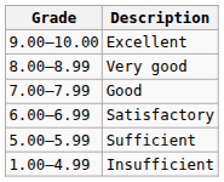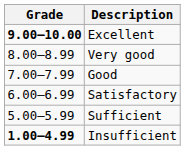Excellent | Grade: normal -> bold
Insufficient | Grade: normal -> bold
